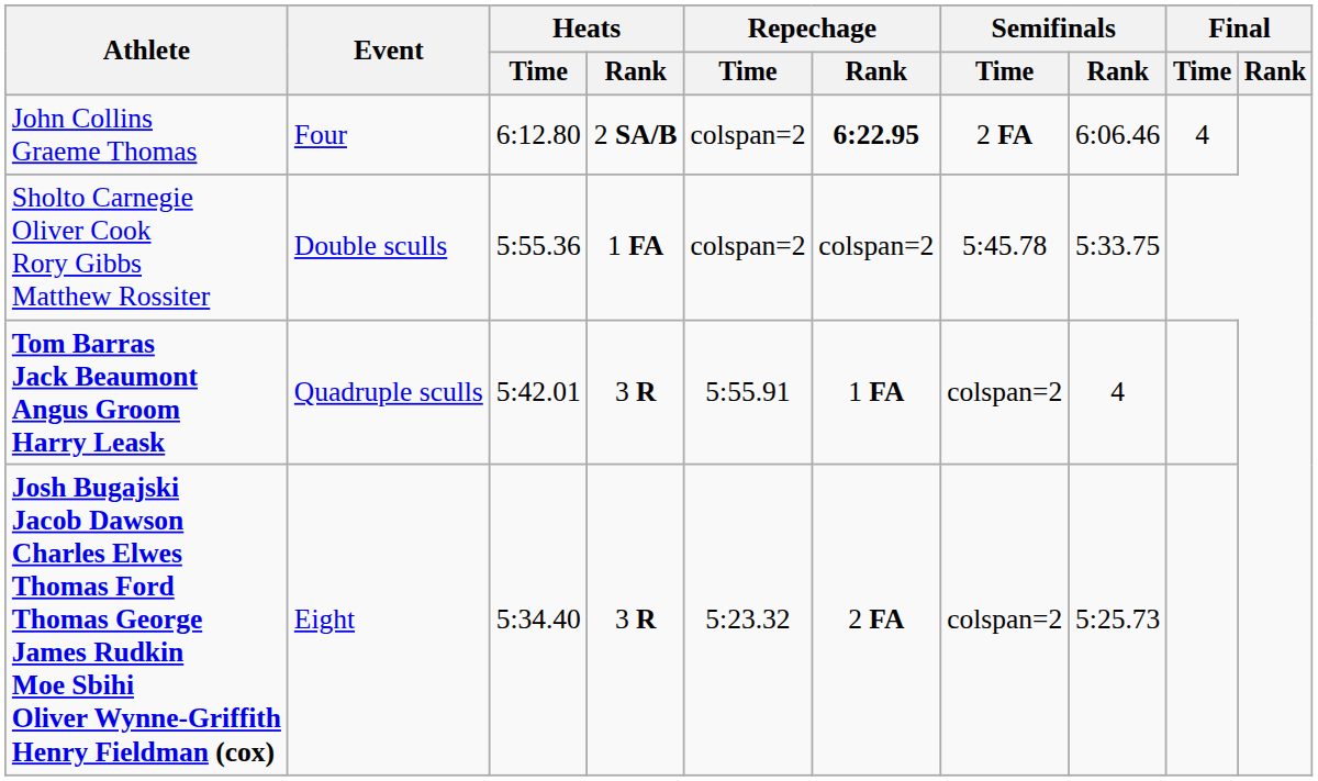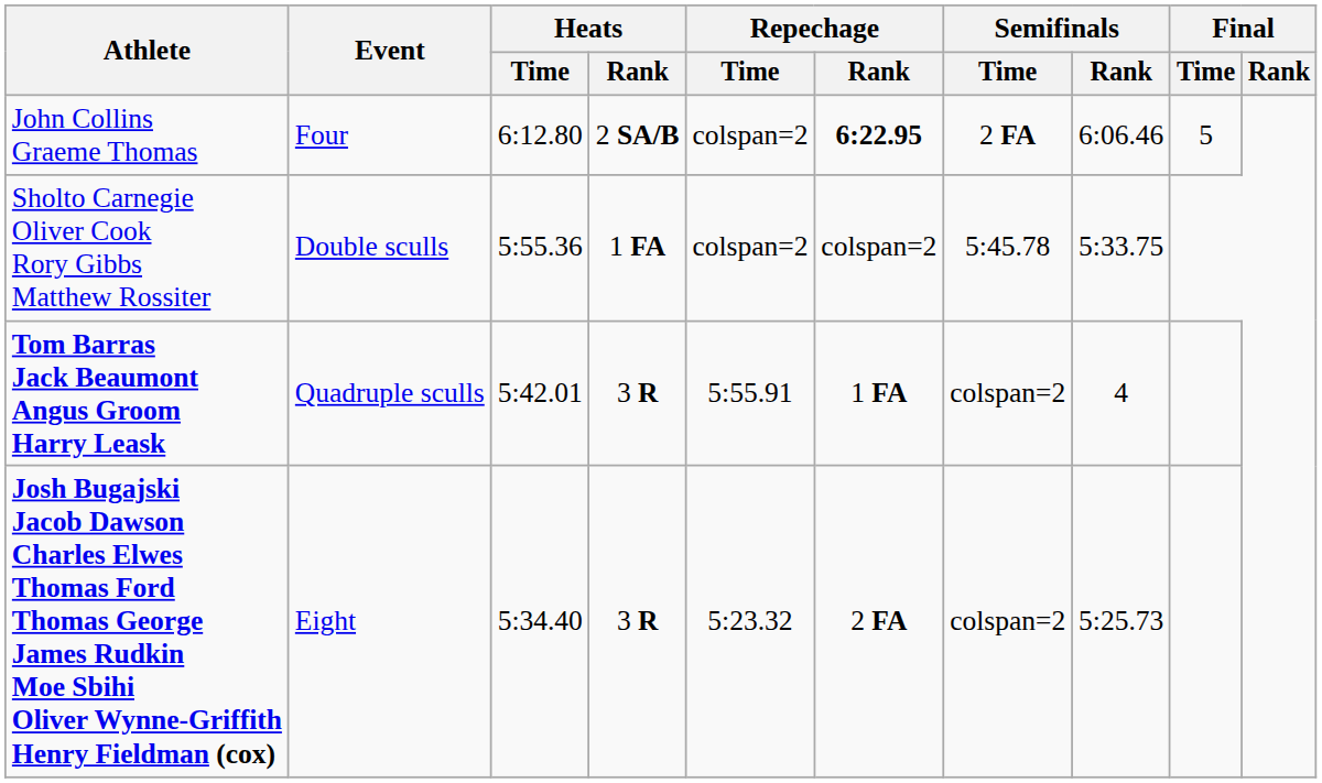John Collins Graeme Thomas | Final / Time: 4 -> 5
